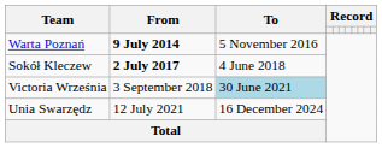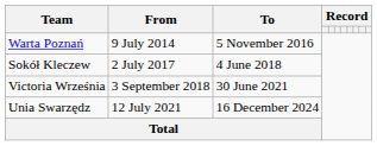Warta Poznań | From: bold -> normal
Sokół Kleczew | From: bold -> normal
Victoria Września | To: lightblue background -> no background
